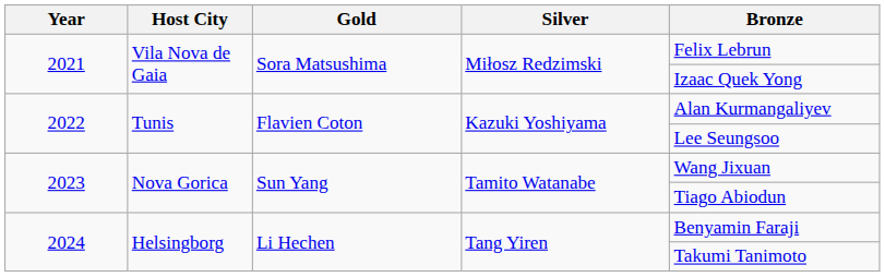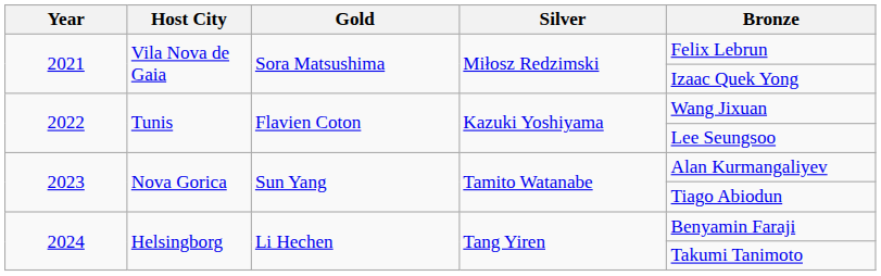row 4 | Bronze: Alan Kurmangaliyev -> Wang Jixuan
row 6 | Bronze: Wang Jixuan -> Alan Kurmangaliyev
